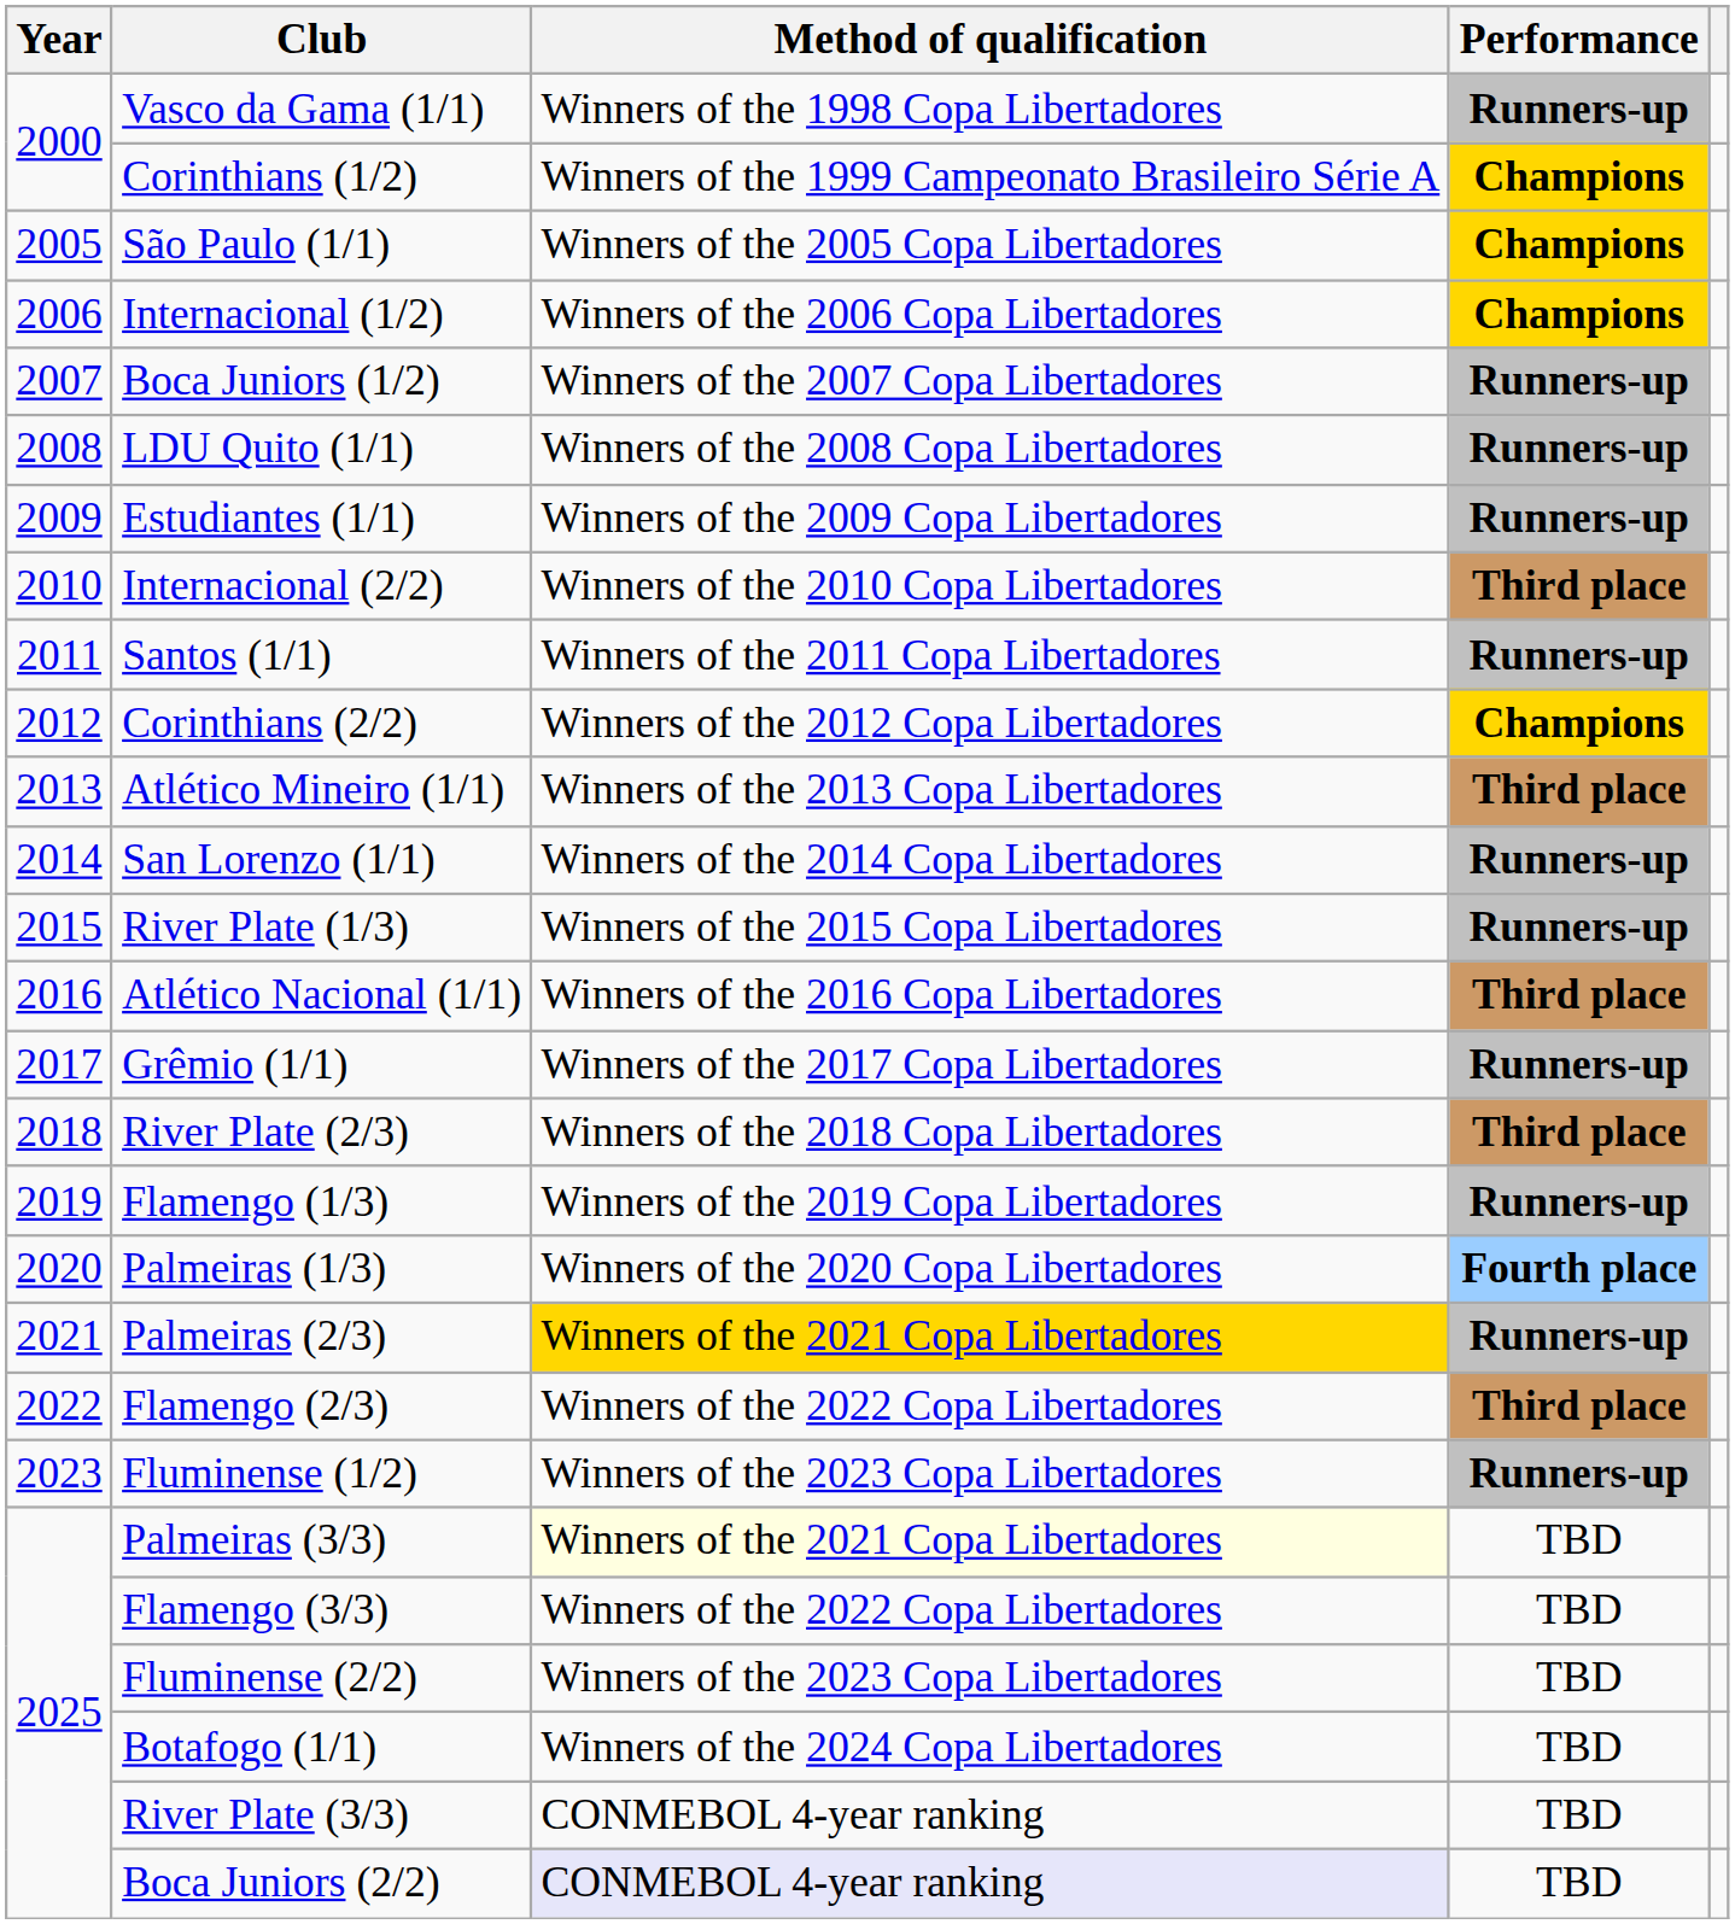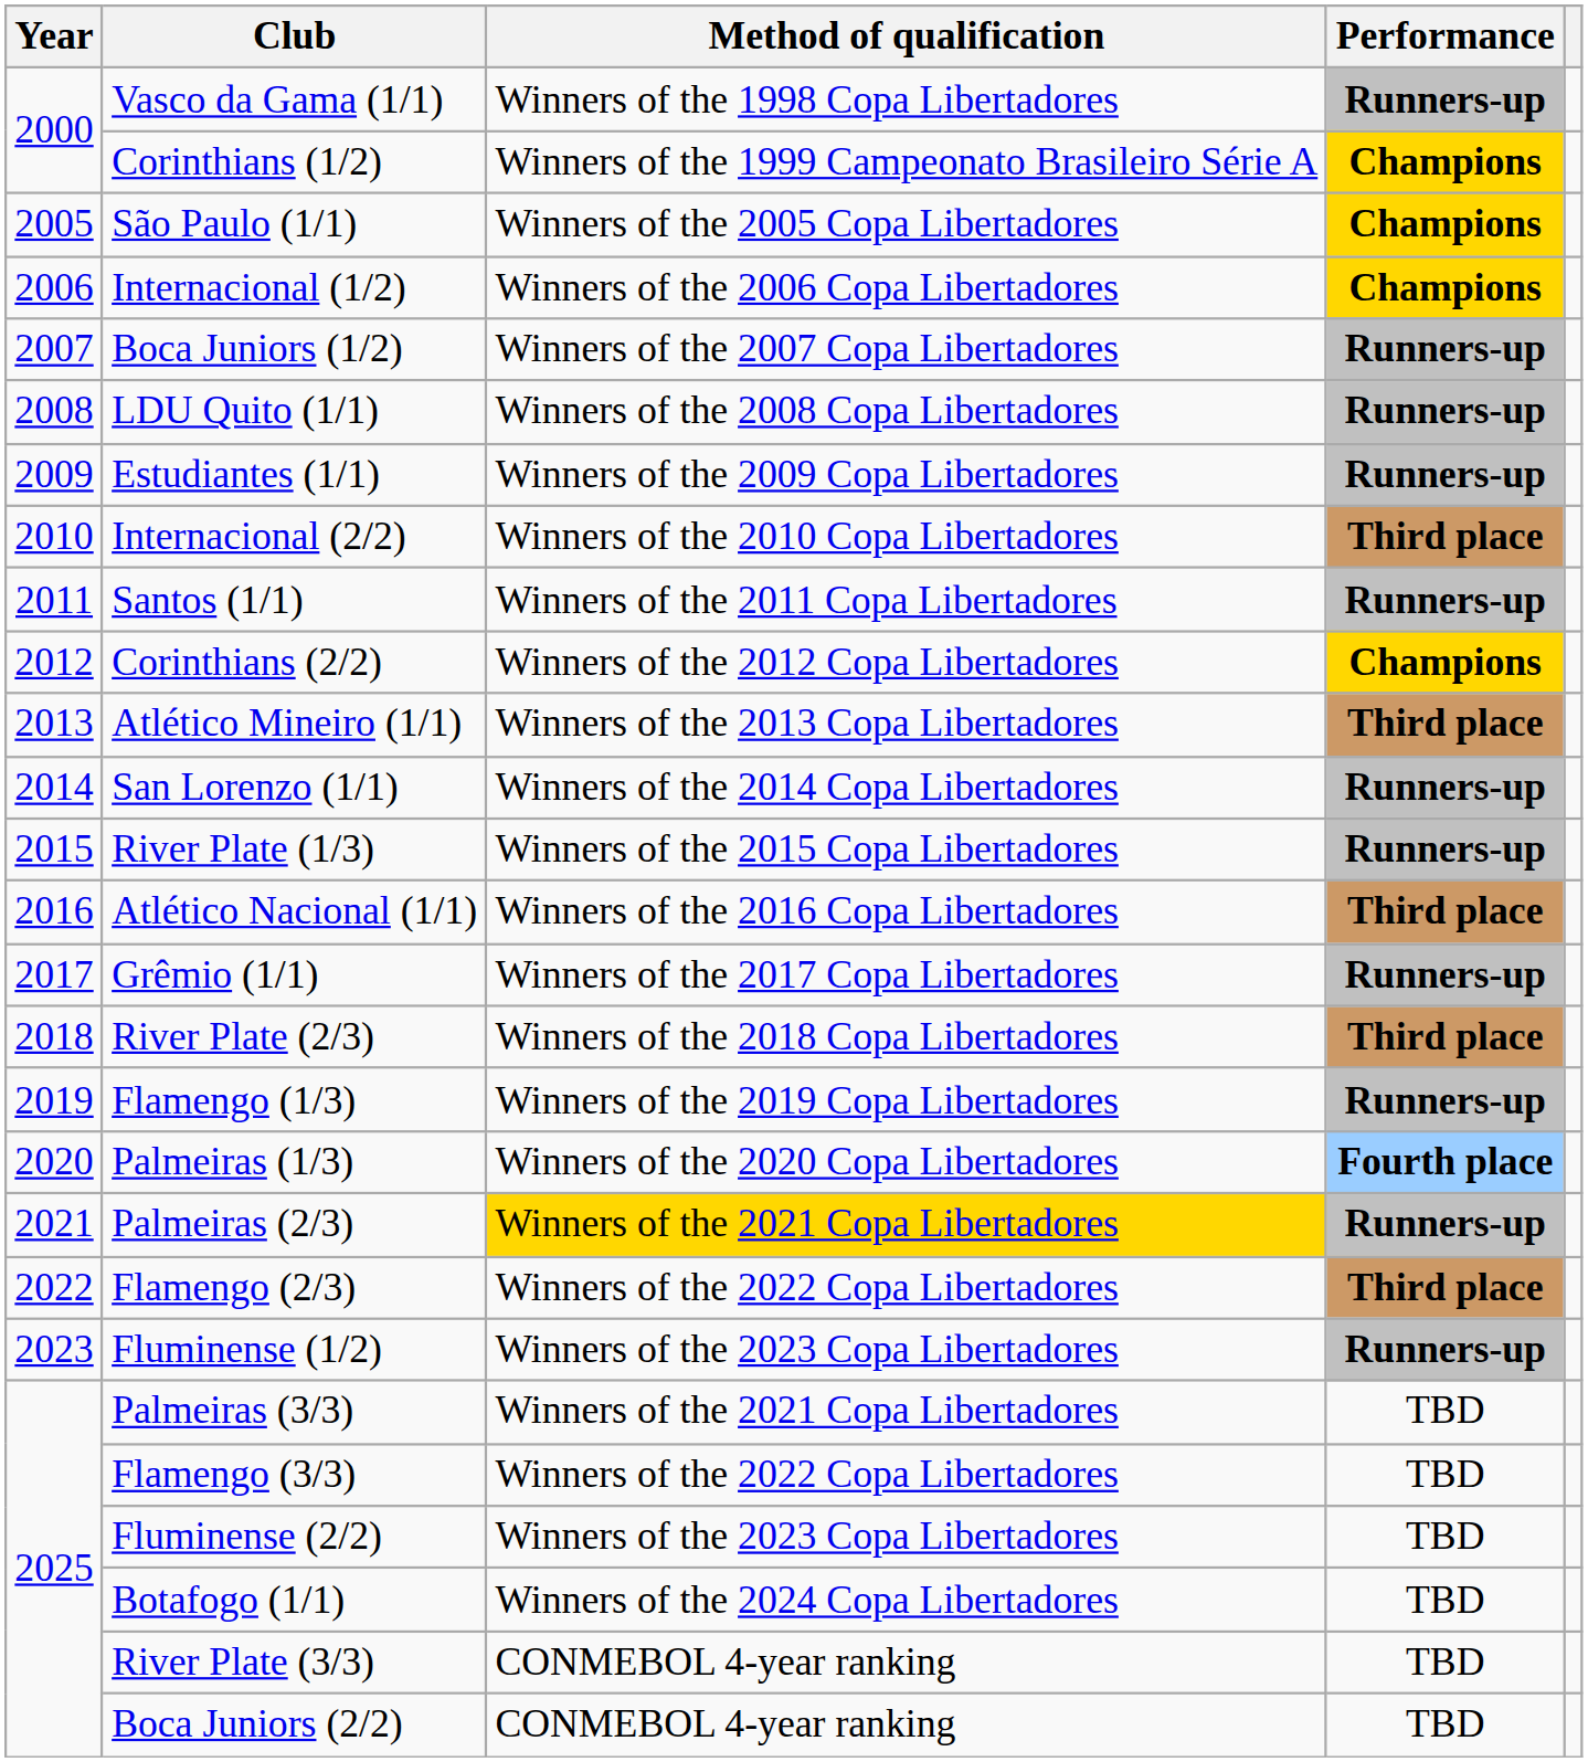Palmeiras (3/3) | Method of qualification: lightyellow background -> no background
Boca Juniors (2/2) | Method of qualification: lavender background -> no background
